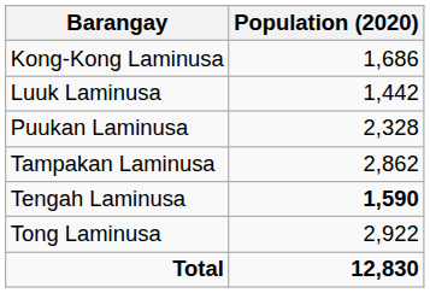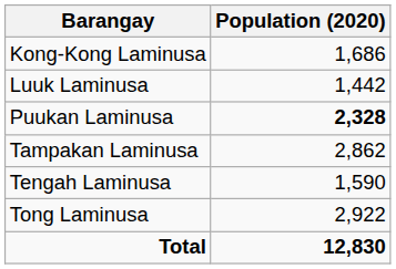Puukan Laminusa | Population (2020): normal -> bold
Tengah Laminusa | Population (2020): bold -> normal
